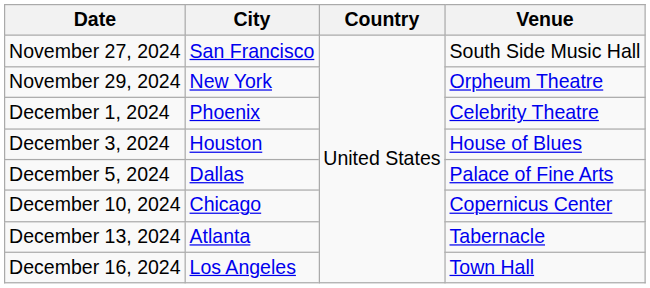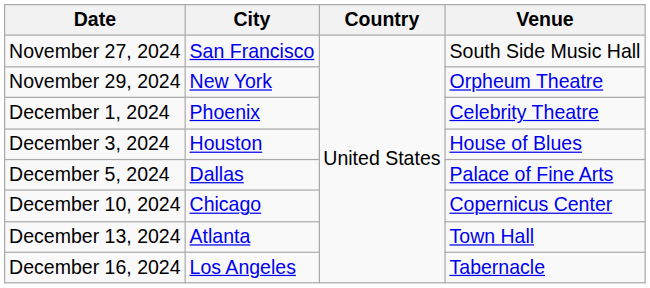December 13, 2024 | Venue: Tabernacle -> Town Hall
December 16, 2024 | Venue: Town Hall -> Tabernacle
